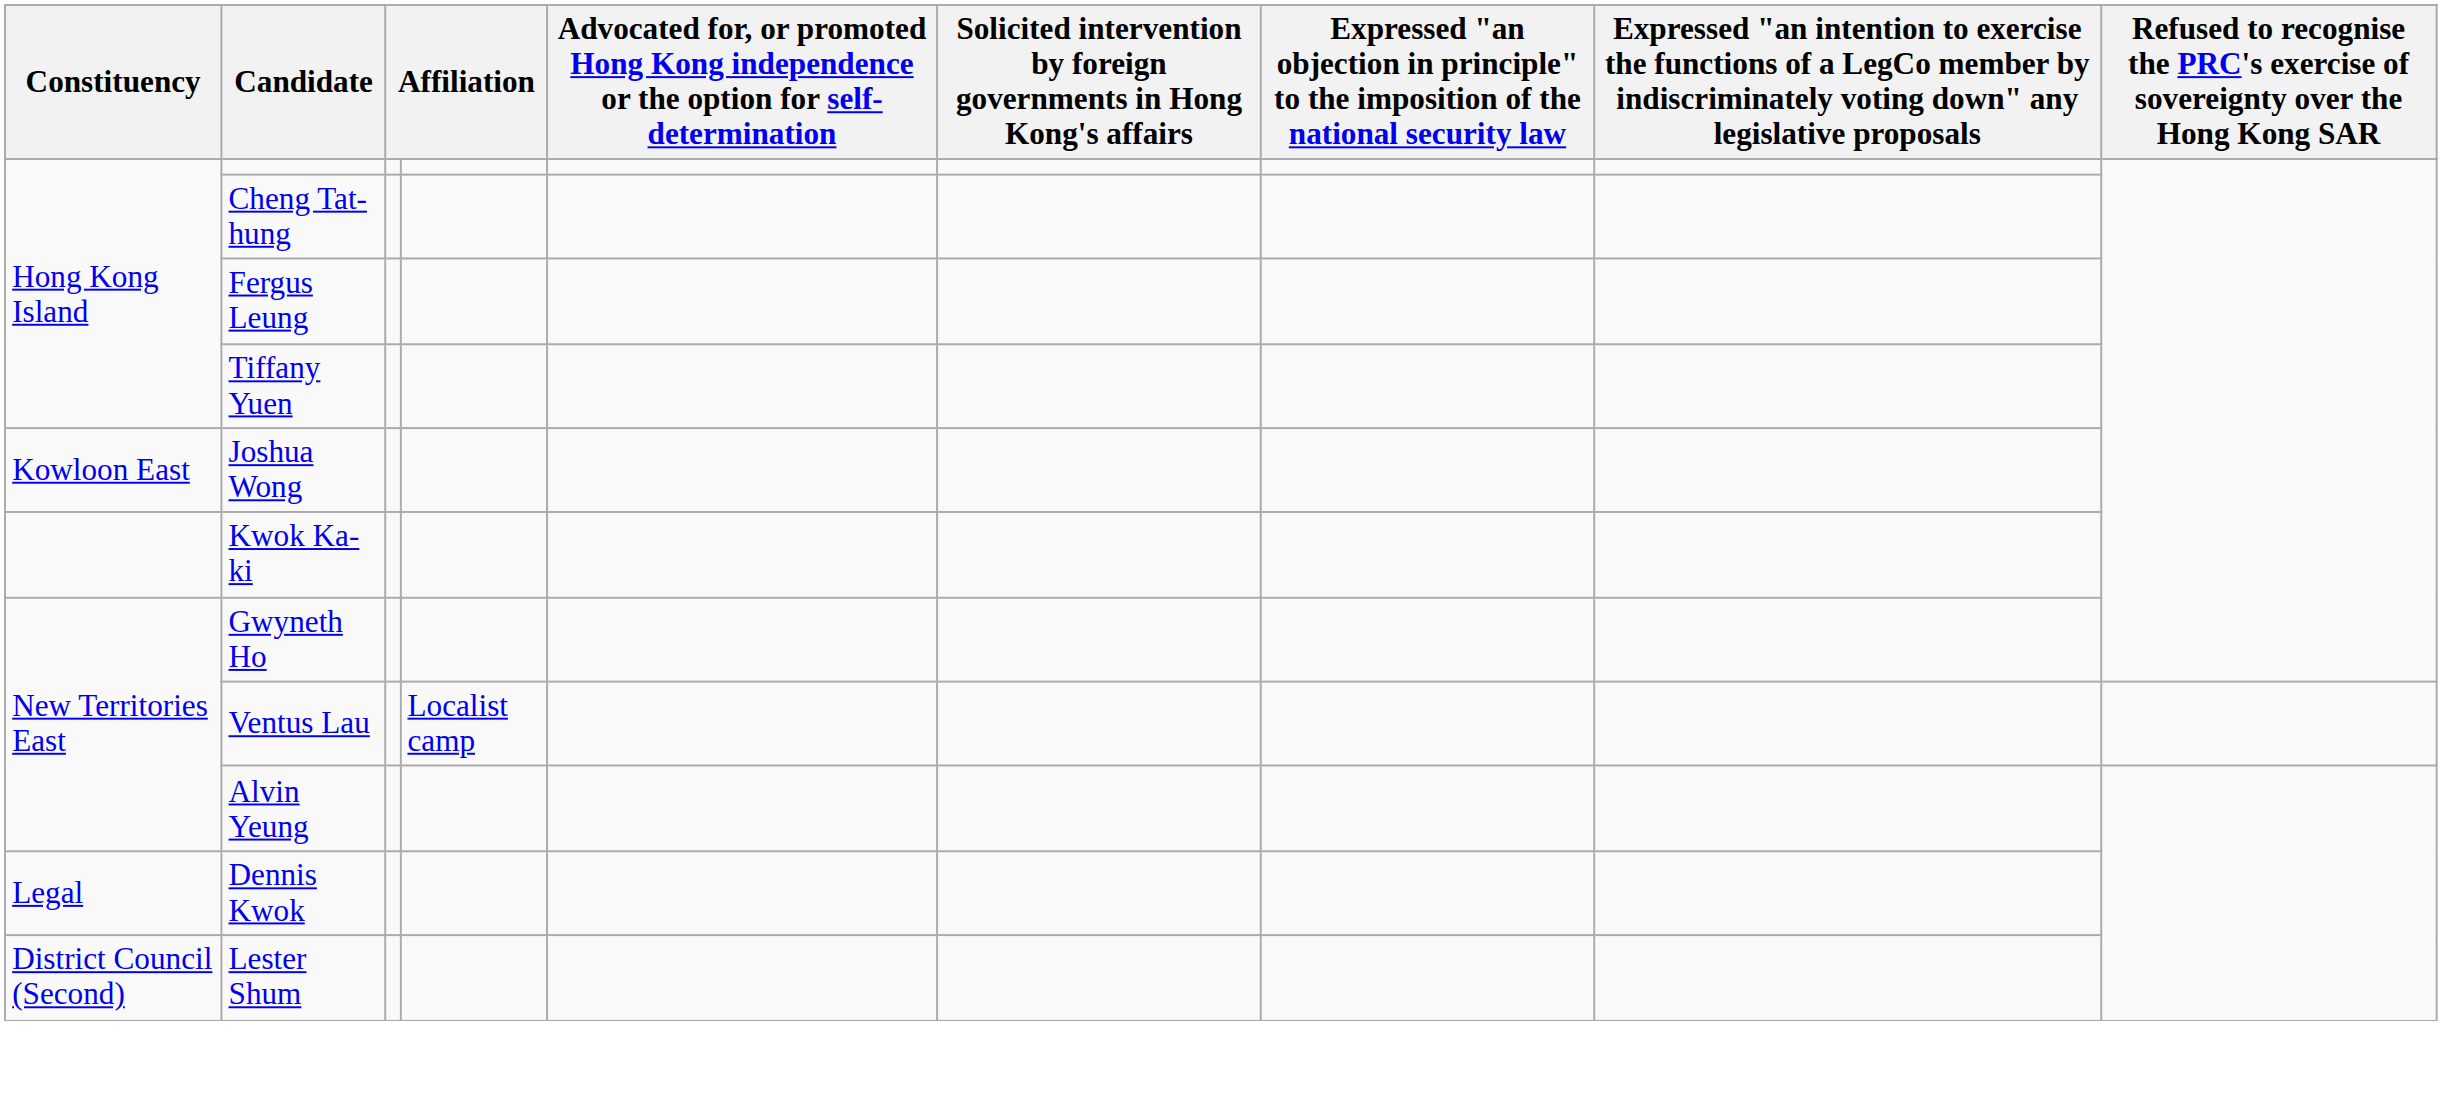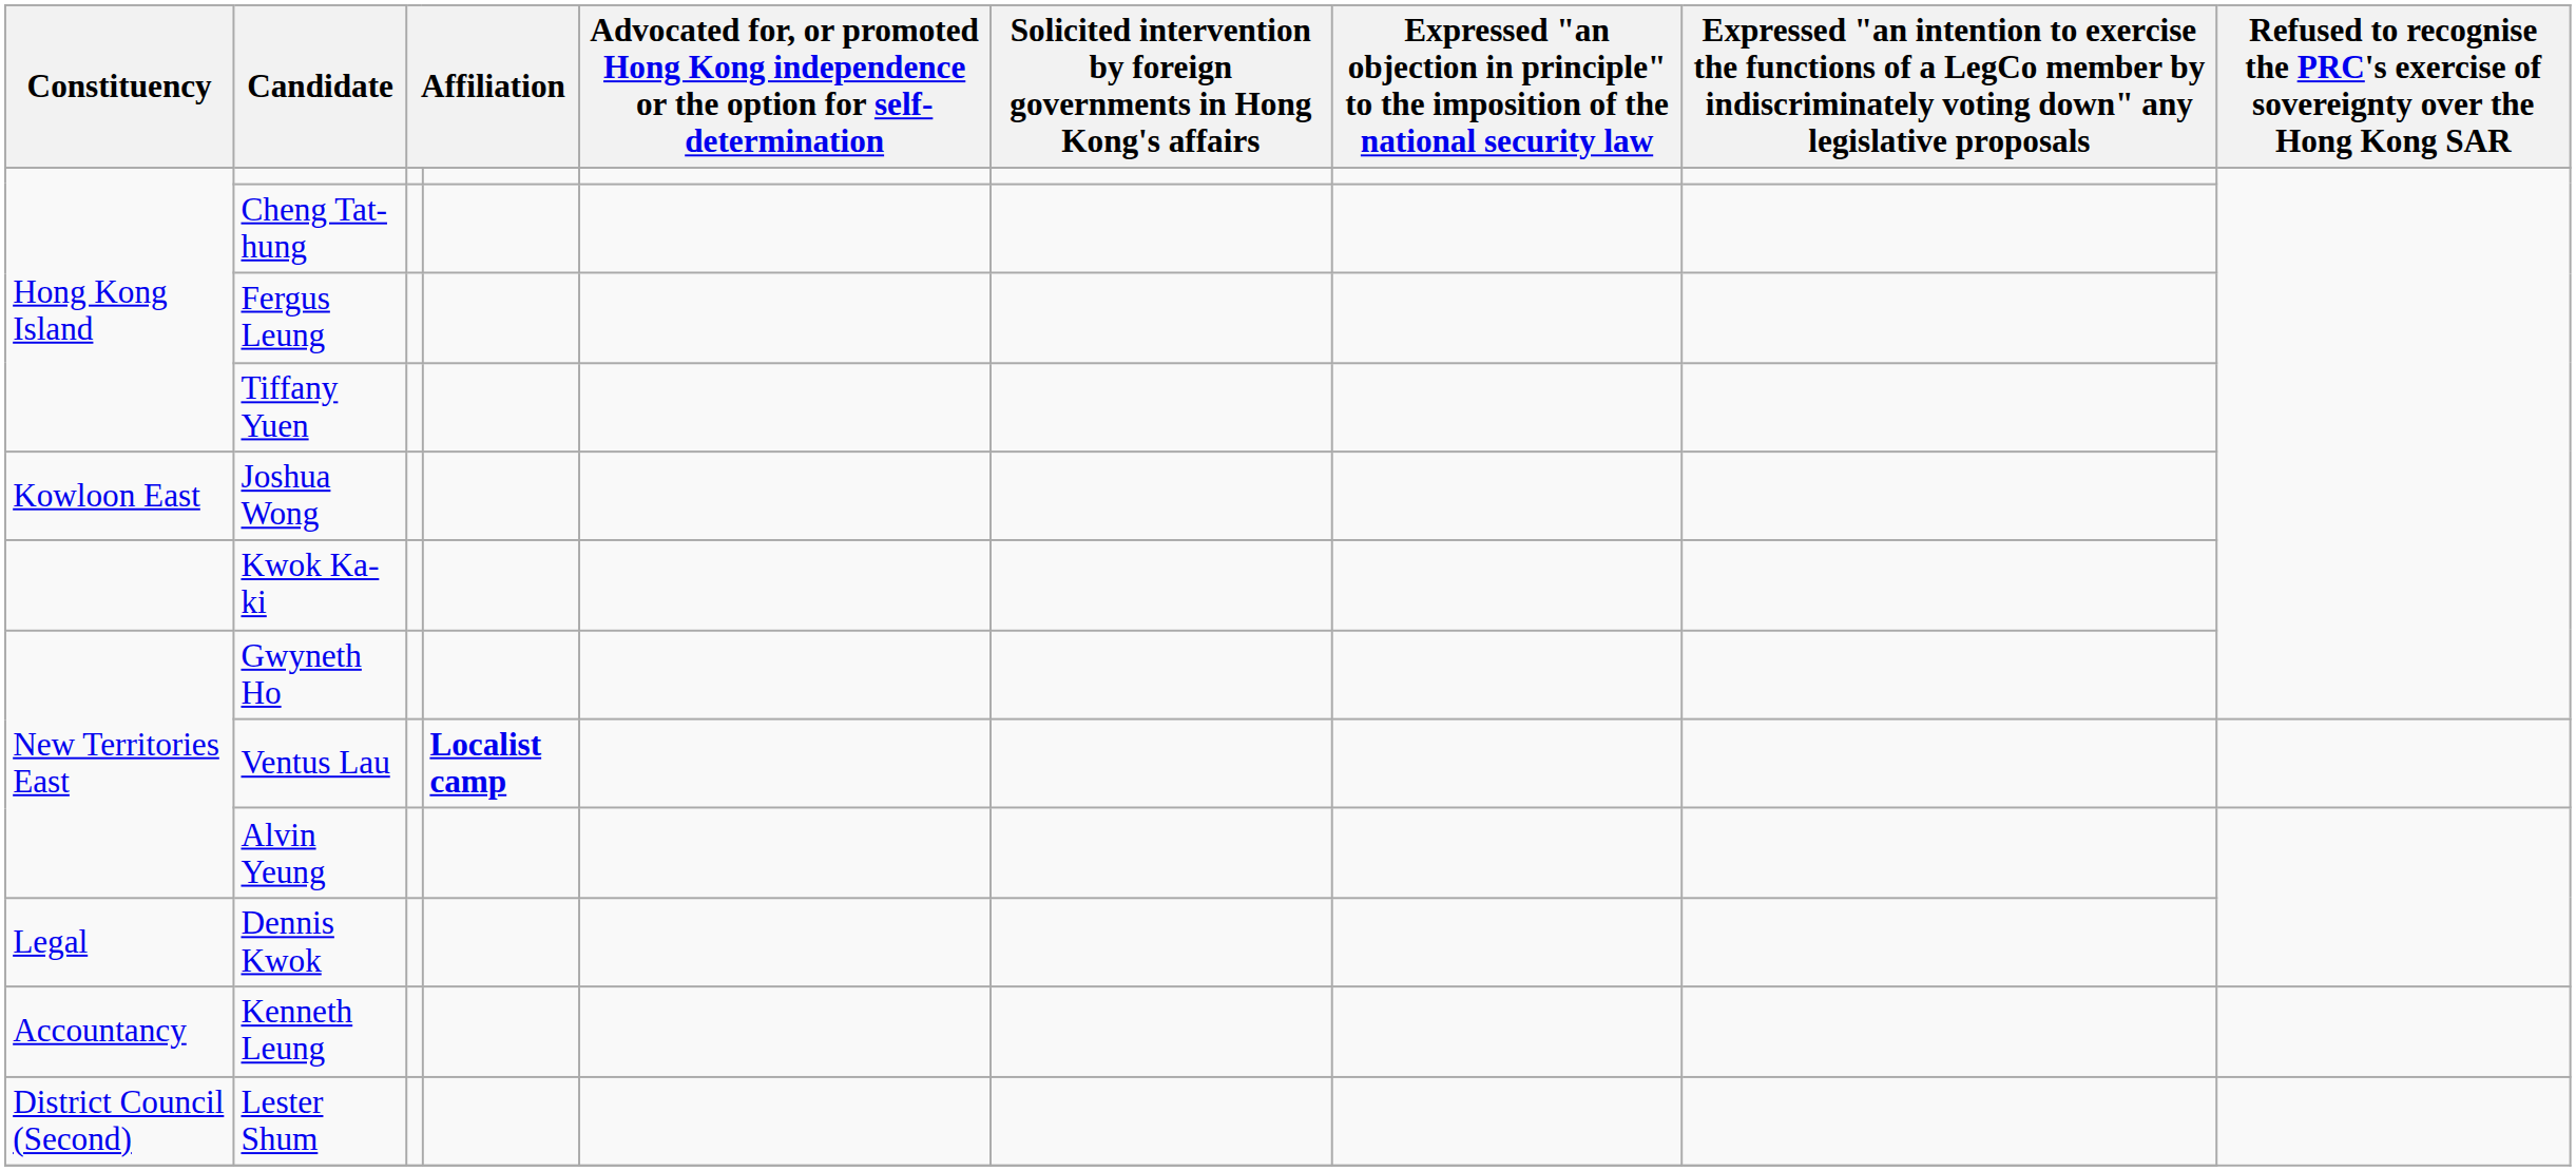Ventus Lau | column 4: normal -> bold
+ row: Accountancy | Kenneth Leung
